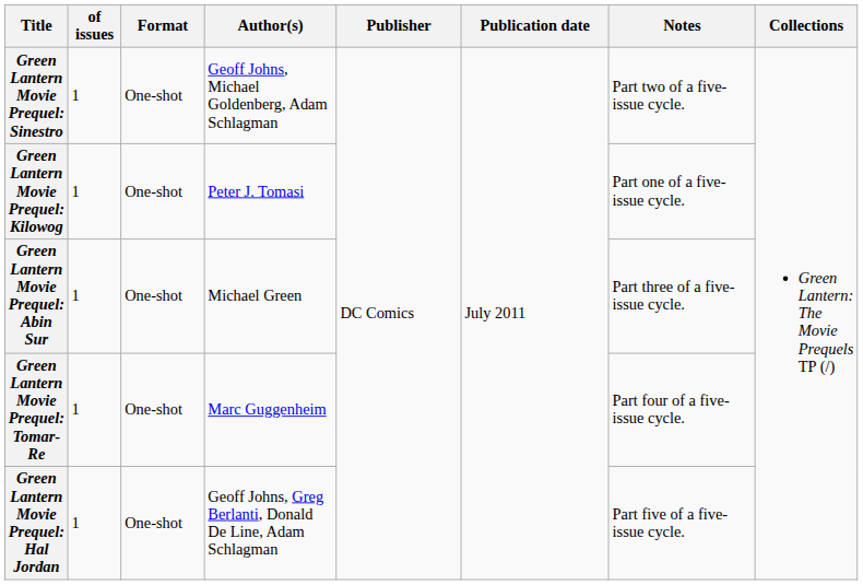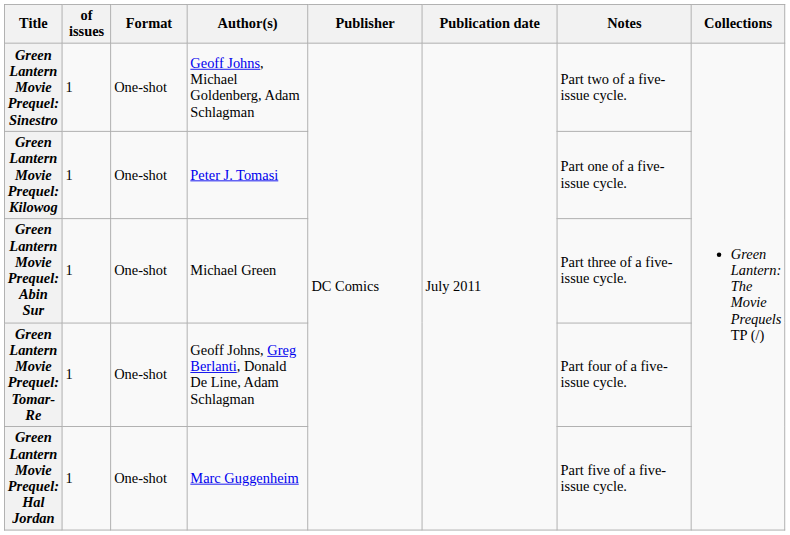Green Lantern Movie Prequel: Tomar-Re | Author(s): Marc Guggenheim -> Geoff Johns, Greg Berlanti, Donald De Line, Adam Schlagman
Green Lantern Movie Prequel: Hal Jordan | Author(s): Geoff Johns, Greg Berlanti, Donald De Line, Adam Schlagman -> Marc Guggenheim
